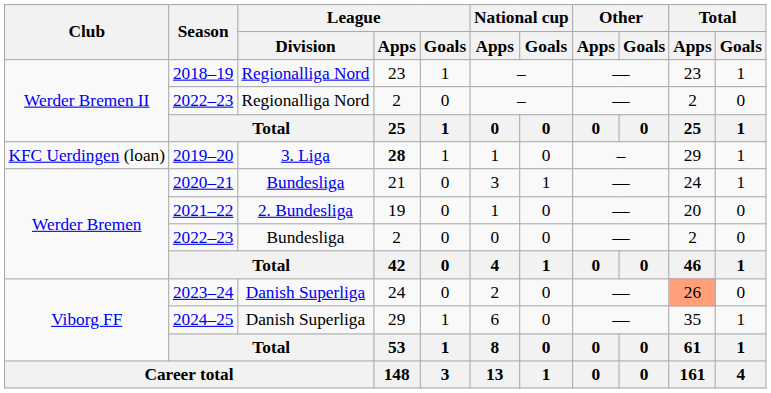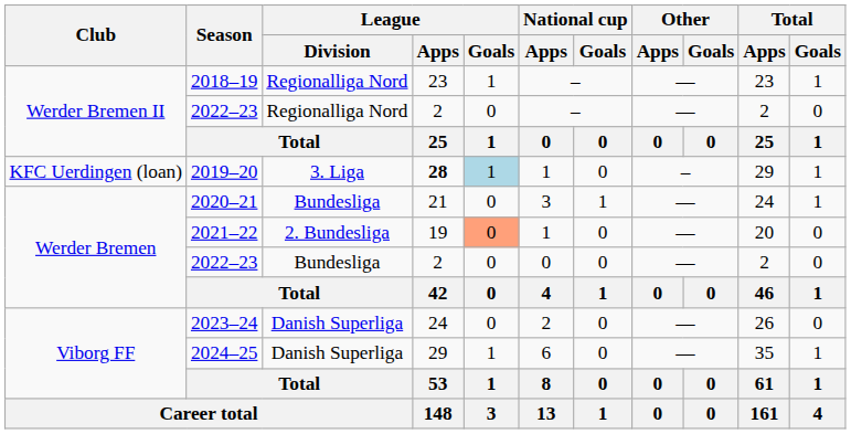2019–20 | League / Goals: no background -> lightblue background
2021–22 | League / Goals: no background -> lightsalmon background
2023–24 | Total / Apps: lightsalmon background -> no background
